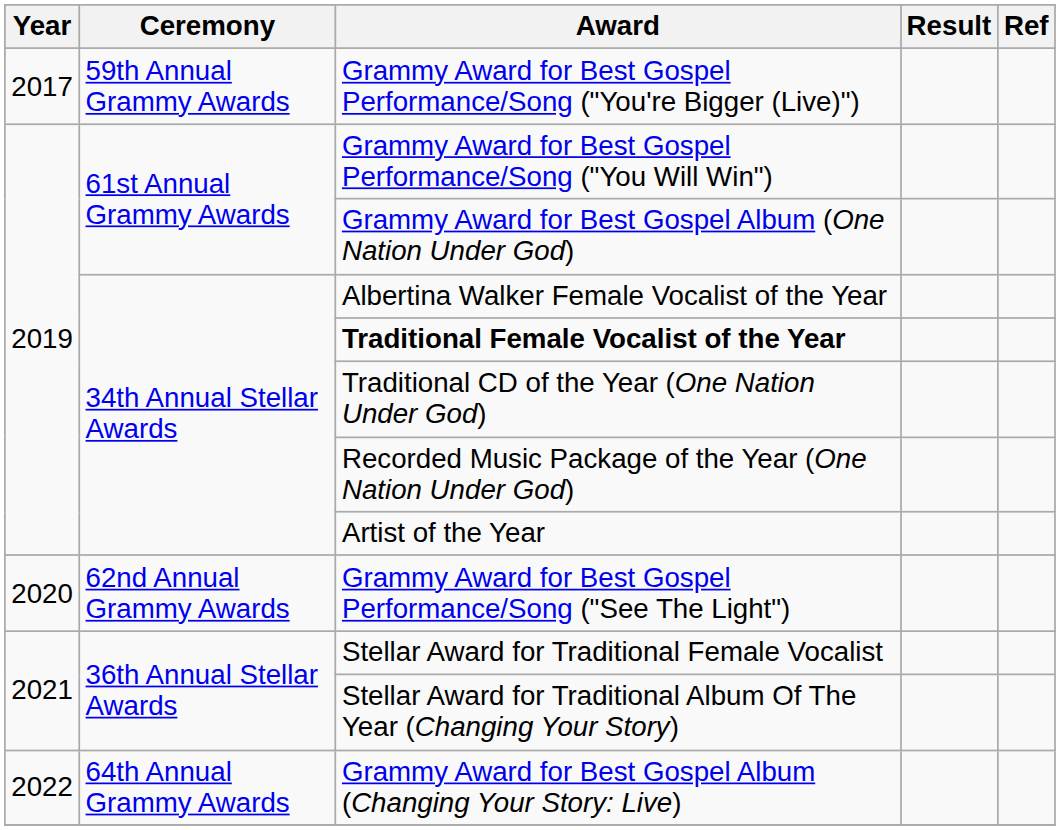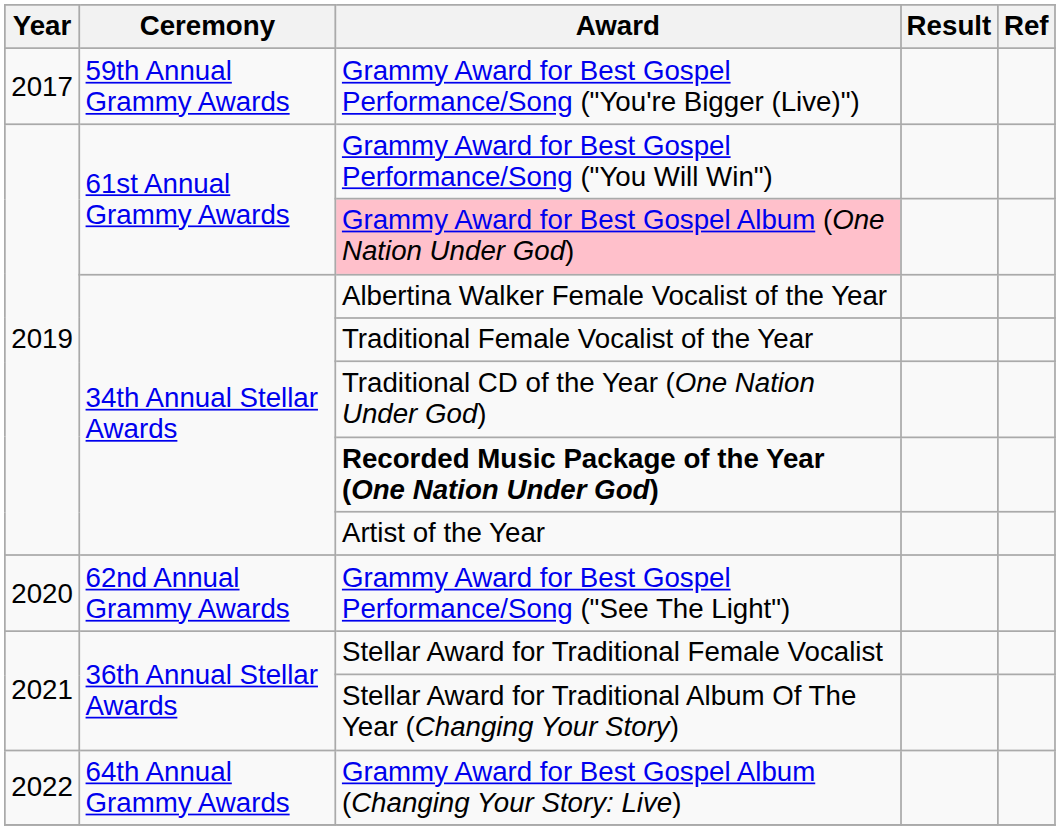Grammy Award for Best Gospel Album (One Nation Under God) | Award: no background -> pink background
Traditional Female Vocalist of the Year | Award: bold -> normal
Recorded Music Package of the Year (One Nation Under God) | Award: normal -> bold
